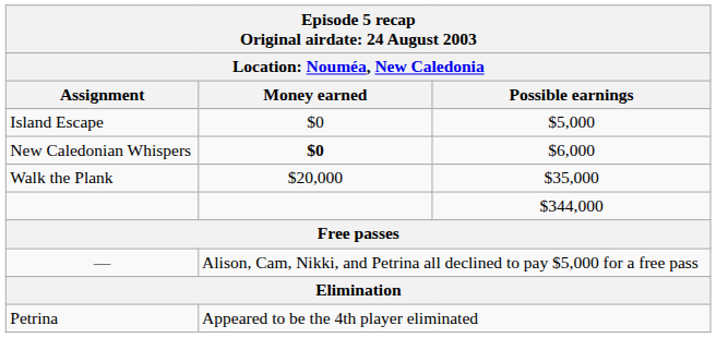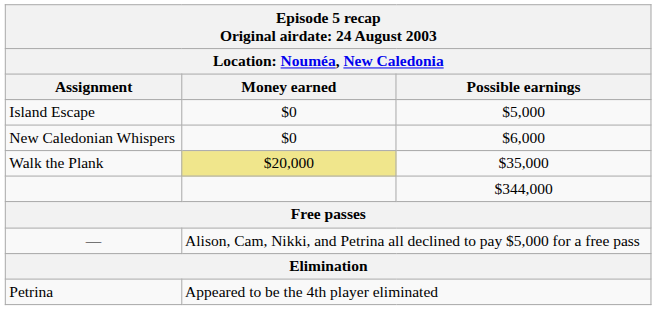New Caledonian Whispers | Money earned: bold -> normal
Walk the Plank | Money earned: no background -> khaki background
